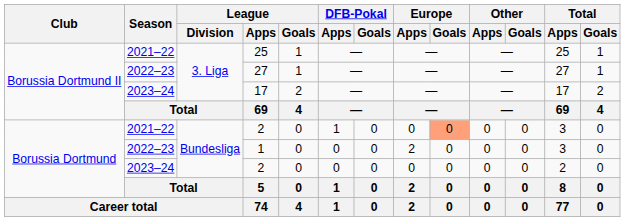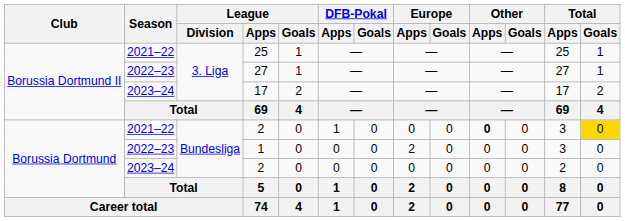2021–22 / 2 | Europe / Goals: lightsalmon background -> no background
2021–22 / 2 | Other / Apps: normal -> bold
2021–22 / 2 | Total / Goals: no background -> gold background
